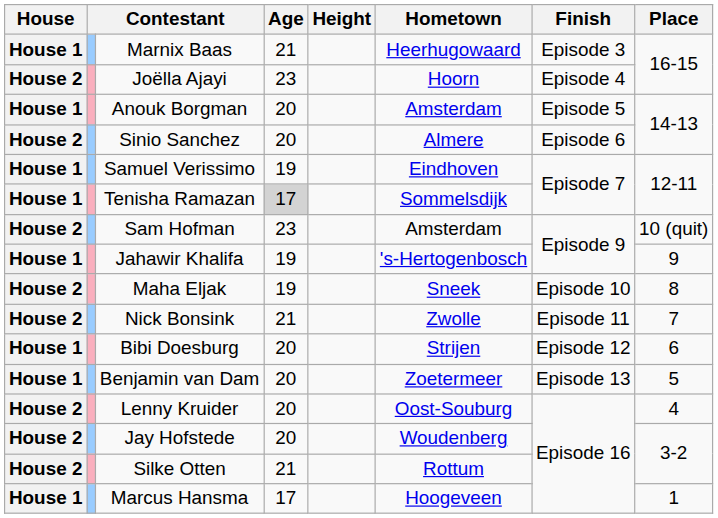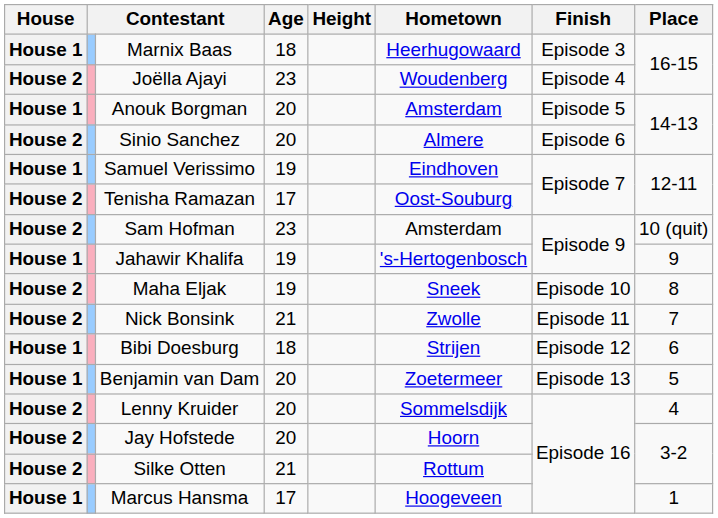Marnix Baas | Age: 21 -> 18
Joëlla Ajayi | Hometown: Hoorn -> Woudenberg
Tenisha Ramazan | House: House 1 -> House 2
Tenisha Ramazan | Age: lightgrey background -> no background
Tenisha Ramazan | Hometown: Sommelsdijk -> Oost-Souburg
Bibi Doesburg | Age: 20 -> 18
Lenny Kruider | Hometown: Oost-Souburg -> Sommelsdijk
Jay Hofstede | Hometown: Woudenberg -> Hoorn
